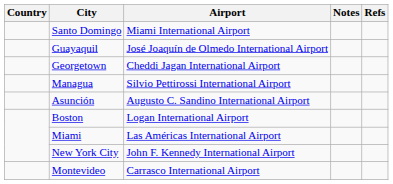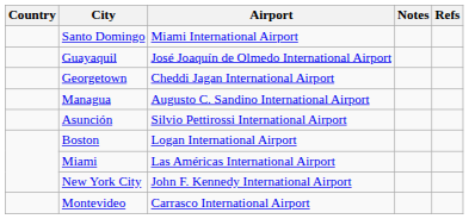Managua | Airport: Silvio Pettirossi International Airport -> Augusto C. Sandino International Airport
Asunción | Airport: Augusto C. Sandino International Airport -> Silvio Pettirossi International Airport
